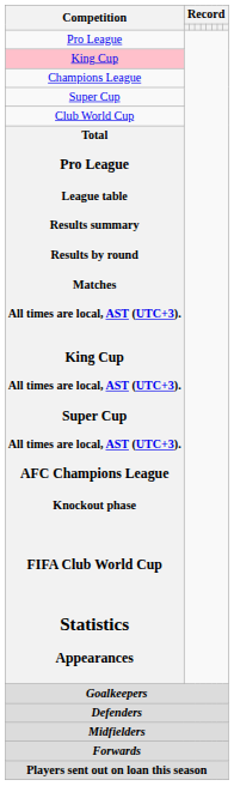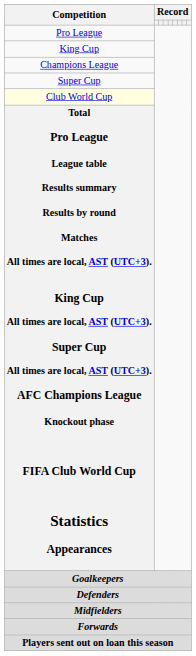King Cup | Competition: pink background -> no background
Club World Cup | Competition: no background -> lightyellow background
